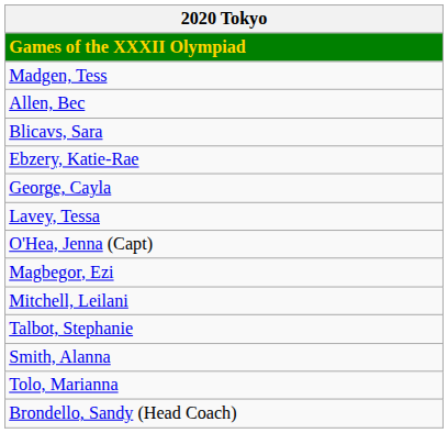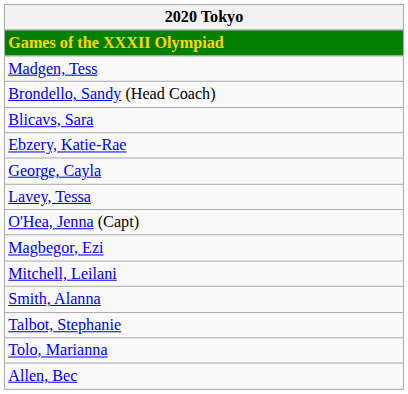row 4 | column 1: Allen, Bec -> Brondello, Sandy (Head Coach)
row 12 | column 1: Talbot, Stephanie -> Smith, Alanna
row 13 | column 1: Smith, Alanna -> Talbot, Stephanie
row 15 | column 1: Brondello, Sandy (Head Coach) -> Allen, Bec
